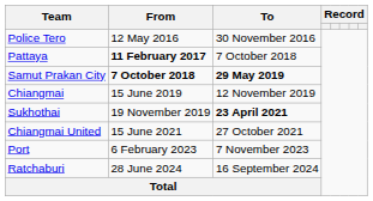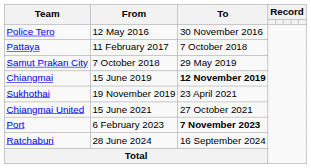Pattaya | From: bold -> normal
Samut Prakan City | From: bold -> normal
Samut Prakan City | To: bold -> normal
Chiangmai | To: normal -> bold
Sukhothai | To: bold -> normal
Port | To: normal -> bold
